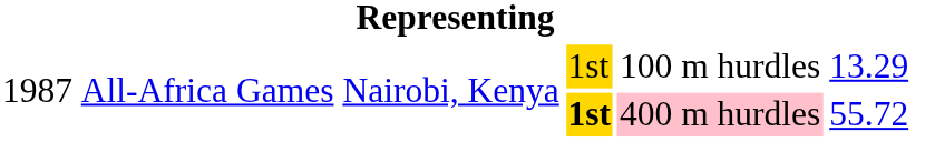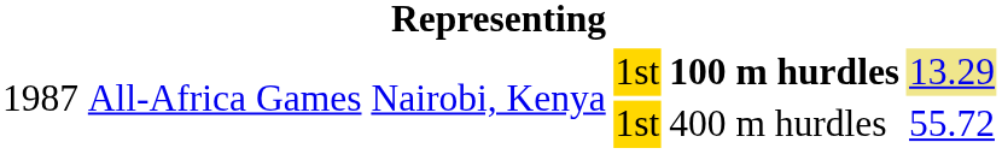row 2 | column 5: normal -> bold
row 2 | column 6: no background -> khaki background
row 3 | column 4: bold -> normal
row 3 | column 5: pink background -> no background
